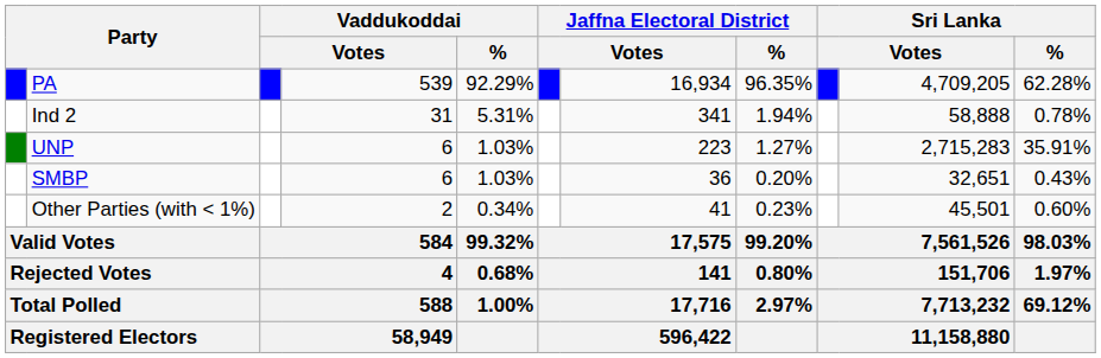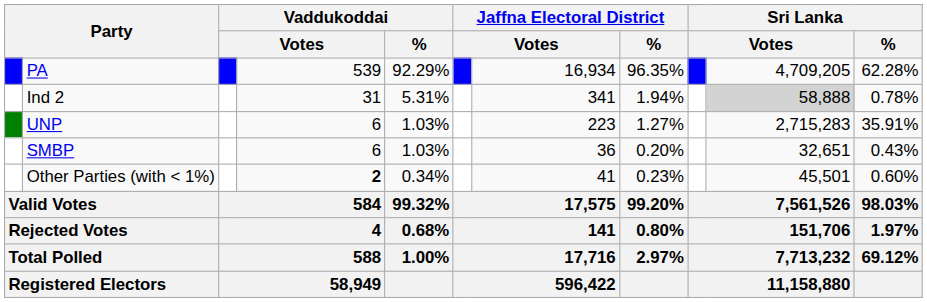Ind 2 | column 10: no background -> lightgrey background
Other Parties (with < 1%) | column 4: normal -> bold
